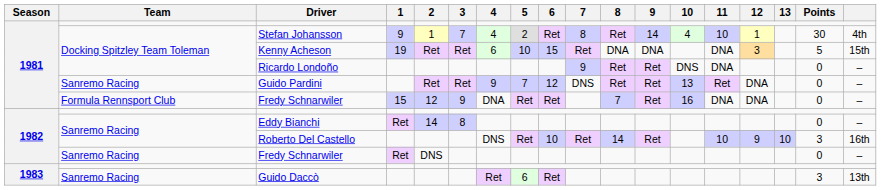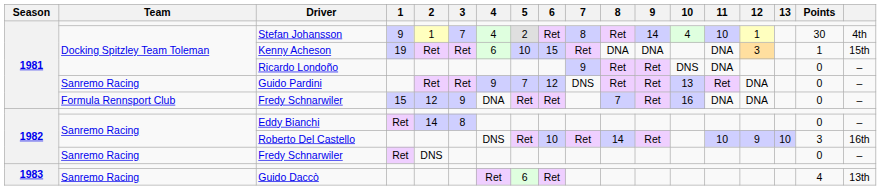Kenny Acheson | Points: 5 -> 1
Guido Daccò | Points: 3 -> 4
